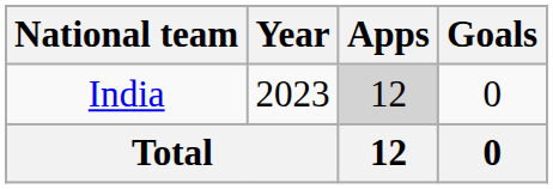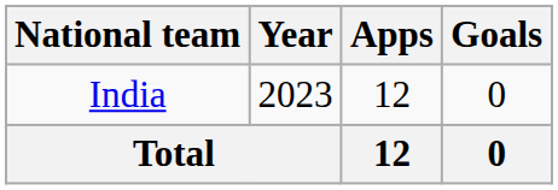India | Apps: lightgrey background -> no background
